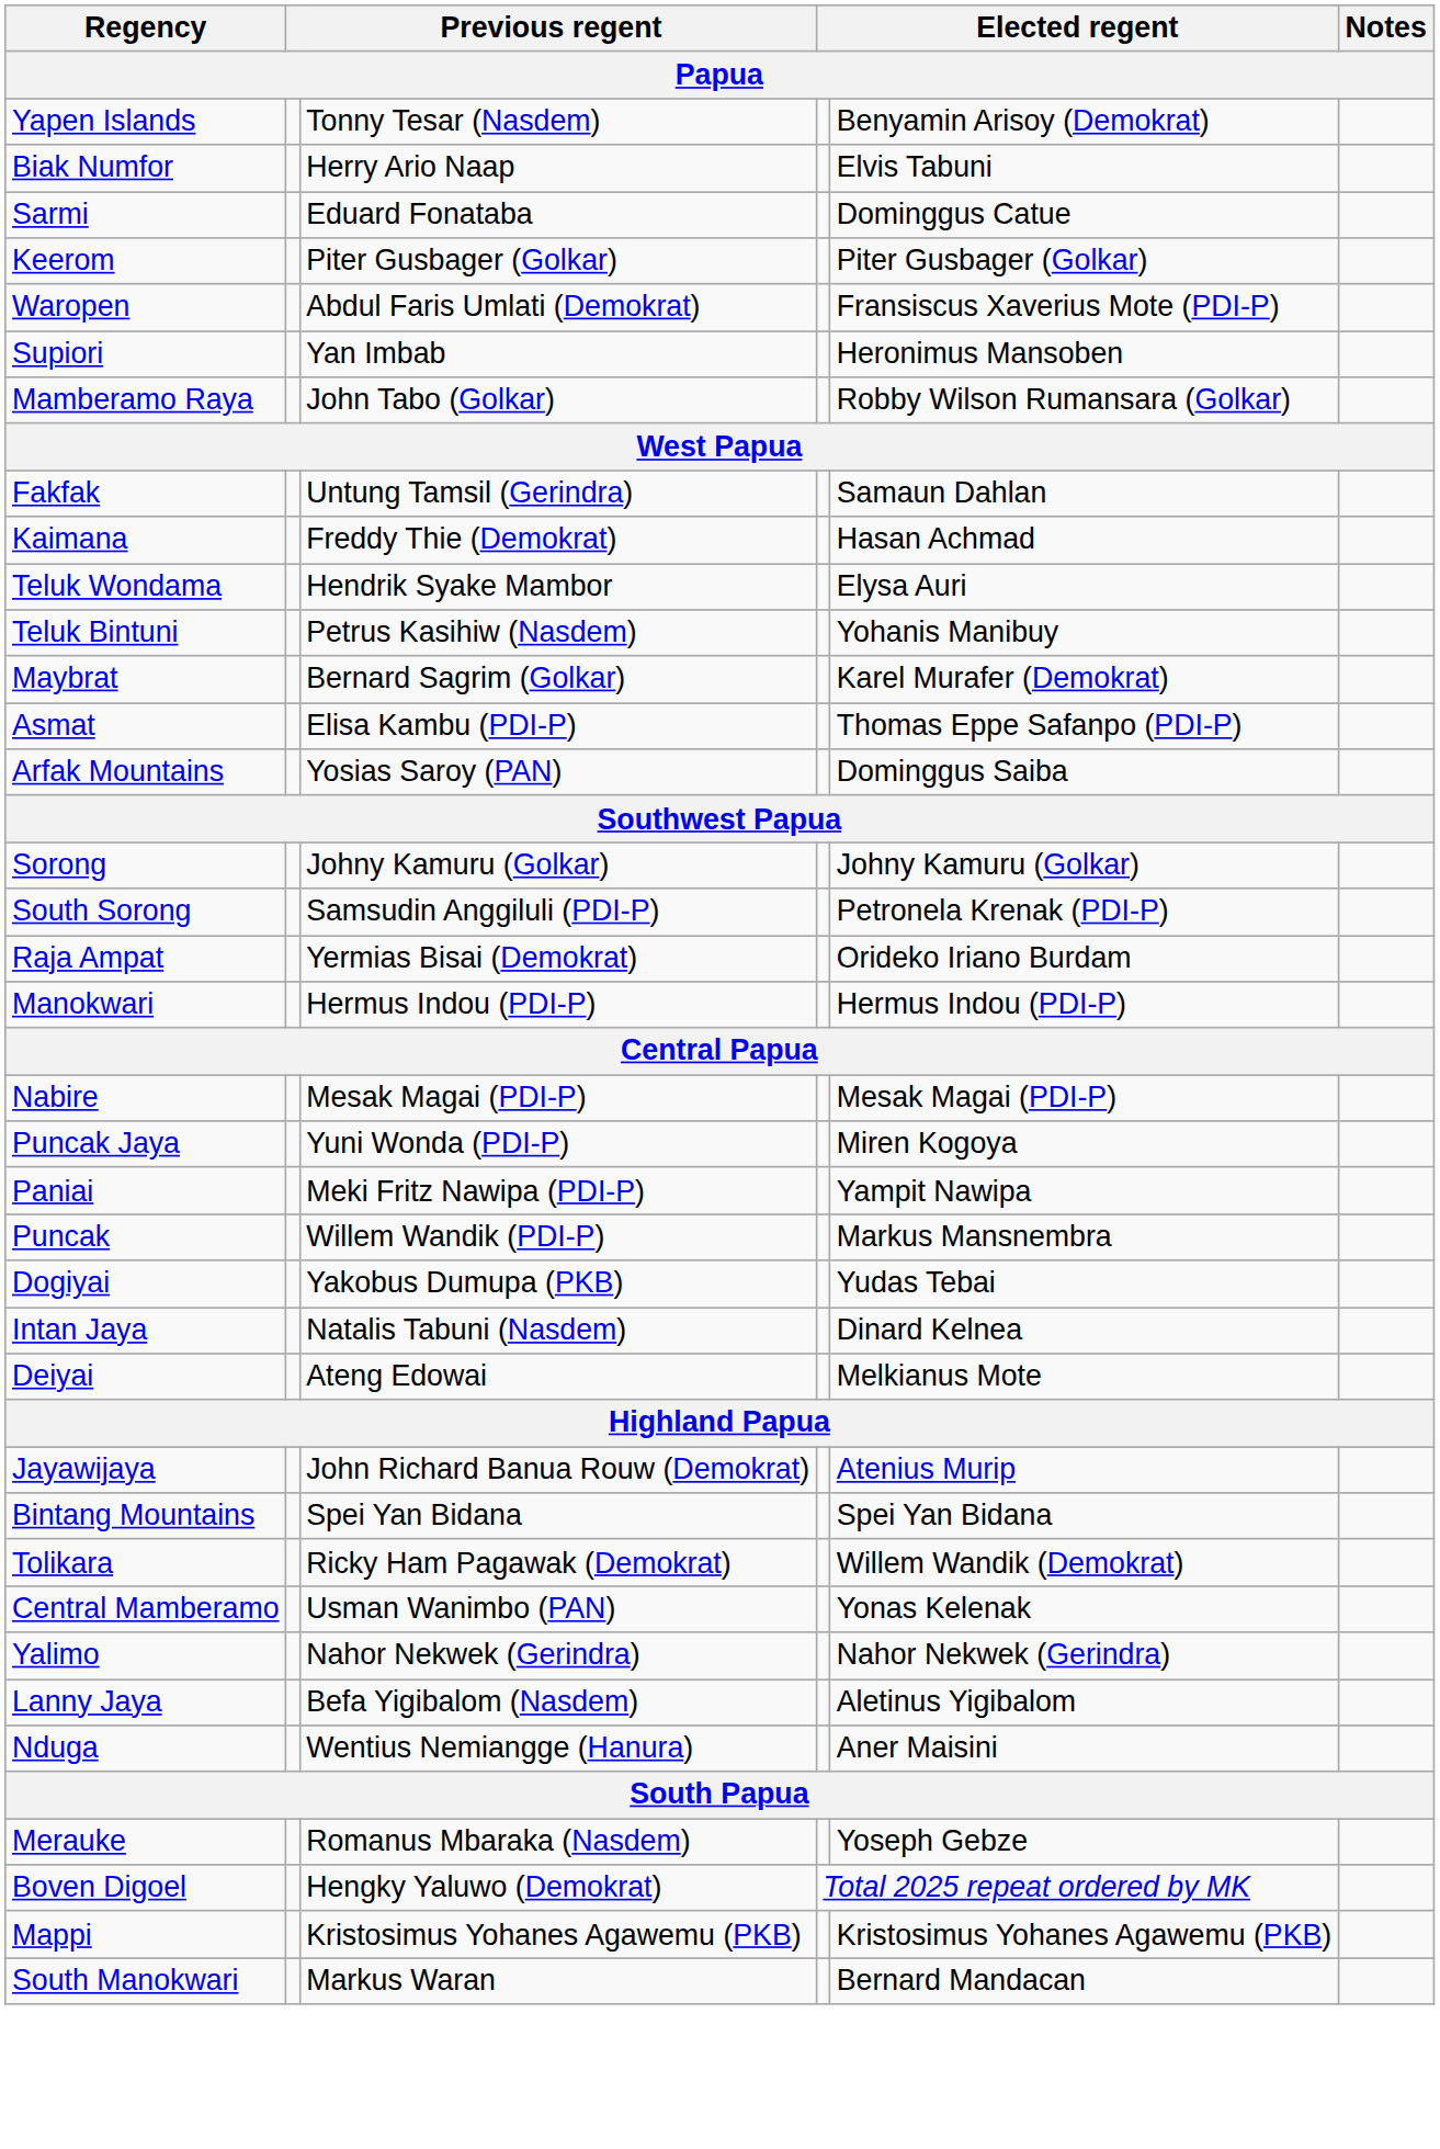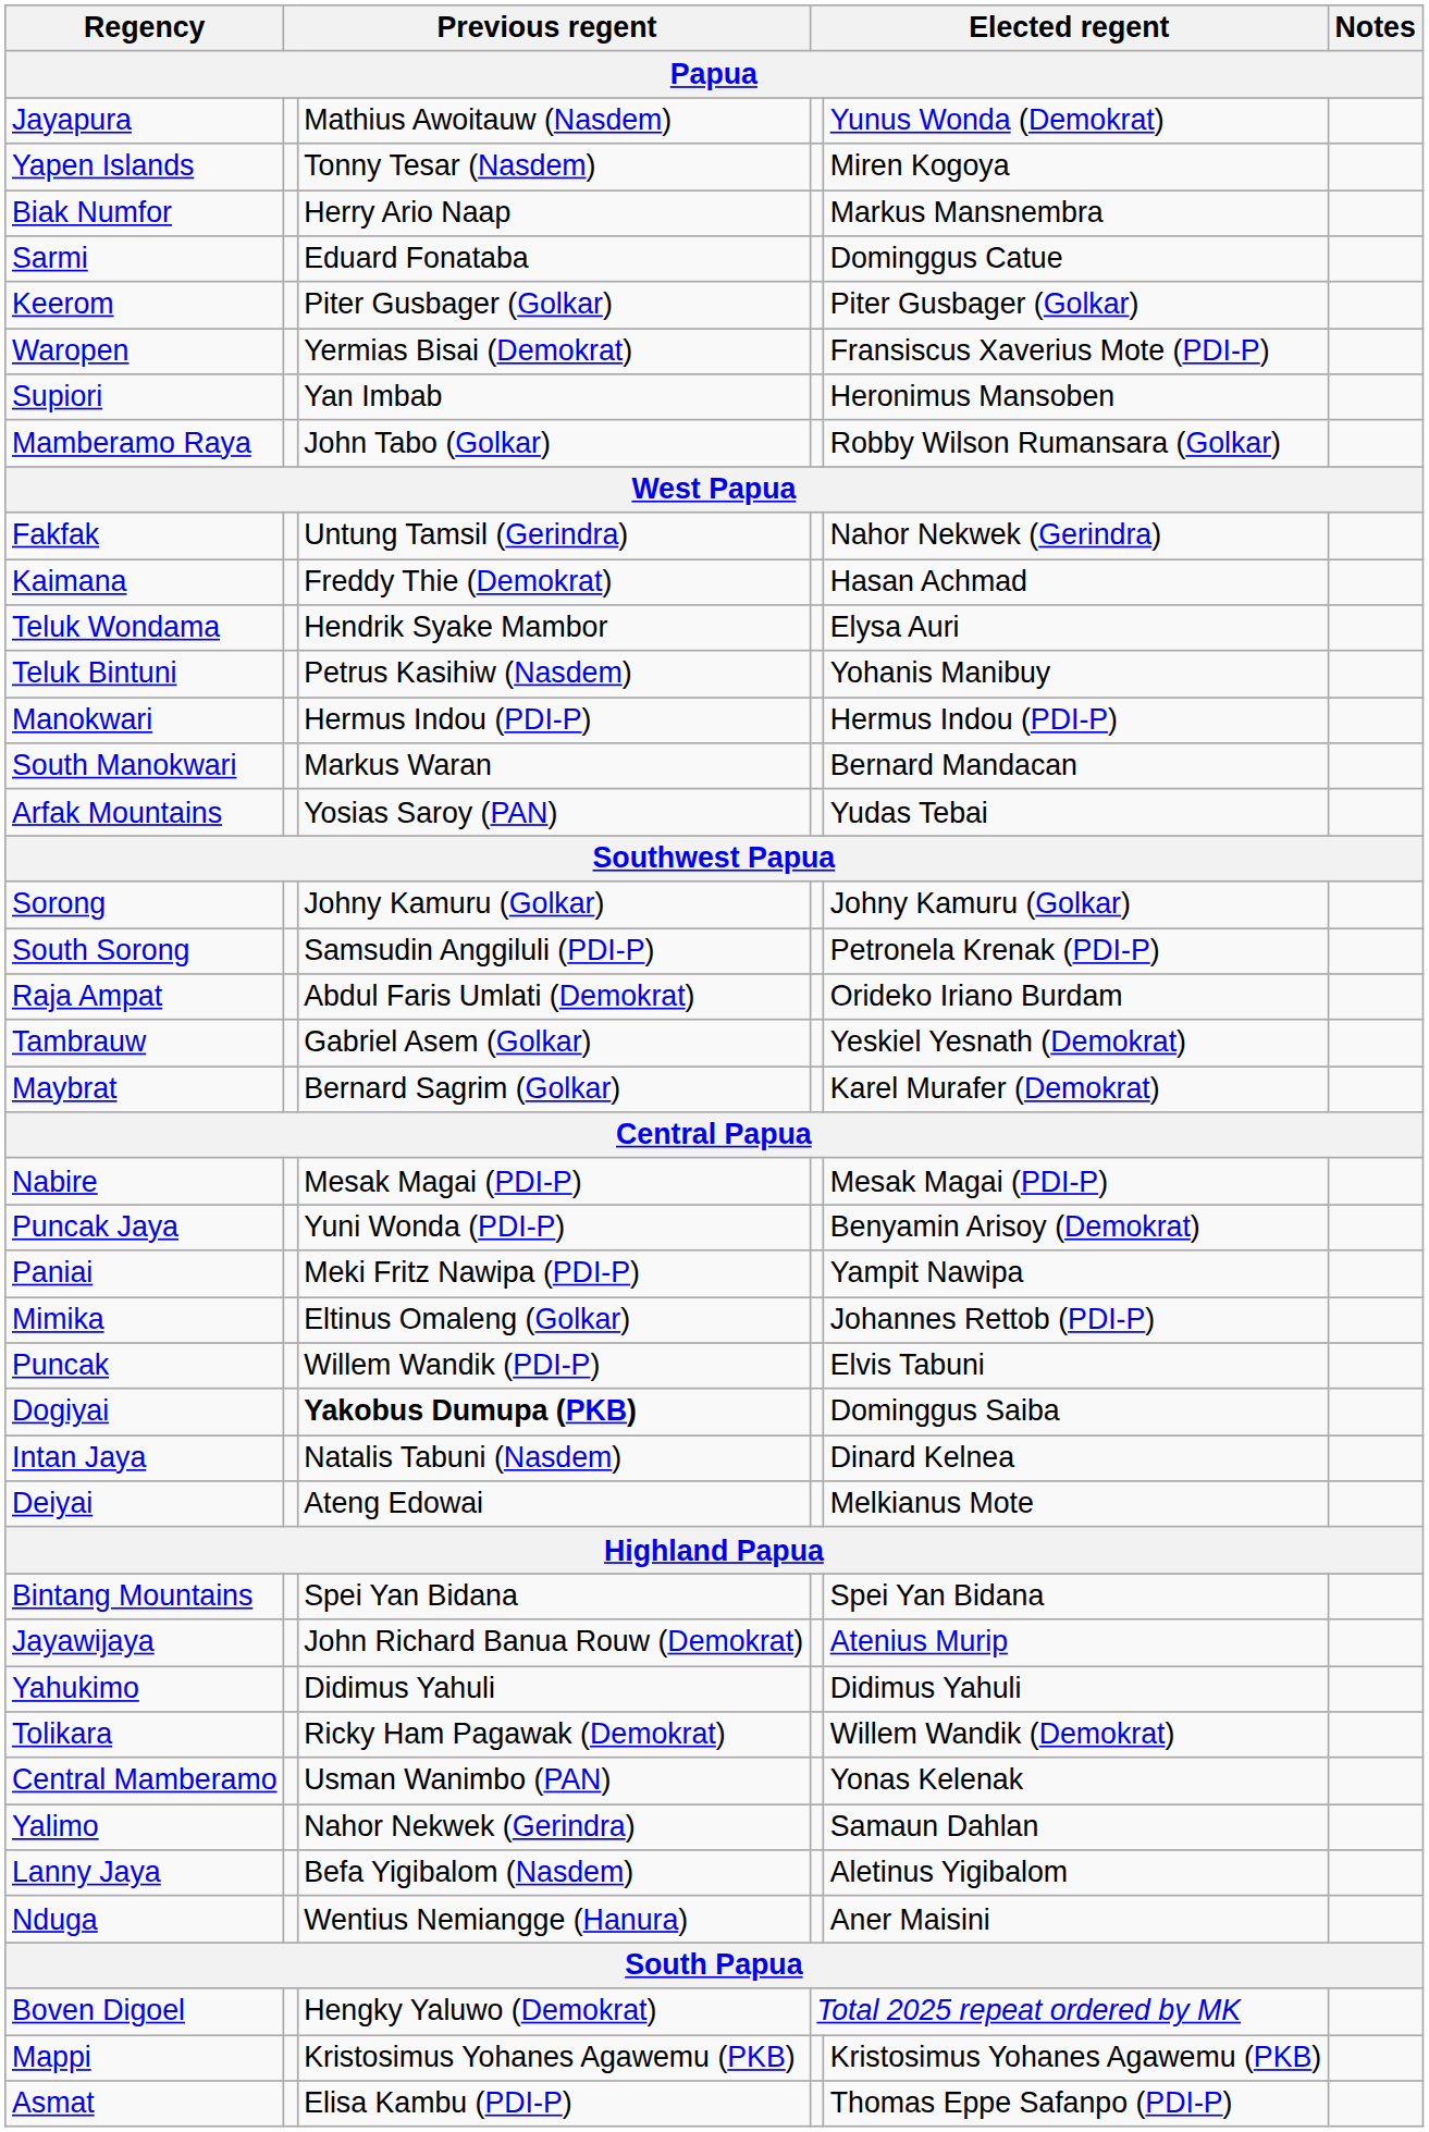+ row: Jayapura | Mathius Awoitauw (Nasdem) | Yunus Wonda (Demokrat)
Yapen Islands | column 5: Benyamin Arisoy (Demokrat) -> Miren Kogoya
Biak Numfor | column 5: Elvis Tabuni -> Markus Mansnembra
Waropen | column 3: Abdul Faris Umlati (Demokrat) -> Yermias Bisai (Demokrat)
Fakfak | column 5: Samaun Dahlan -> Nahor Nekwek (Gerindra)
rows swapped: Manokwari <-> Maybrat
rows swapped: South Manokwari <-> Asmat
Arfak Mountains | column 5: Dominggus Saiba -> Yudas Tebai
Raja Ampat | column 3: Yermias Bisai (Demokrat) -> Abdul Faris Umlati (Demokrat)
+ row: Tambrauw | Gabriel Asem (Golkar) | Yeskiel Yesnath (Demokrat)
Puncak Jaya | column 5: Miren Kogoya -> Benyamin Arisoy (Demokrat)
+ row: Mimika | Eltinus Omaleng (Golkar) | Johannes Rettob (PDI-P)
Puncak | column 5: Markus Mansnembra -> Elvis Tabuni
Dogiyai | column 3: normal -> bold
Dogiyai | column 5: Yudas Tebai -> Dominggus Saiba
rows swapped: Jayawijaya <-> Bintang Mountains
+ row: Yahukimo | Didimus Yahuli | Didimus Yahuli
Yalimo | column 5: Nahor Nekwek (Gerindra) -> Samaun Dahlan
- row: Merauke | Romanus Mbaraka (Nasdem) | Yoseph Gebze
